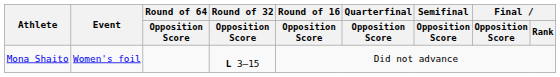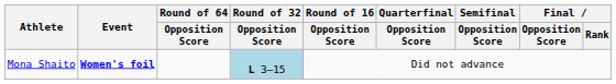Mona Shaito | Event: normal -> bold
Mona Shaito | Round of 32 / Opposition Score: no background -> lightblue background
